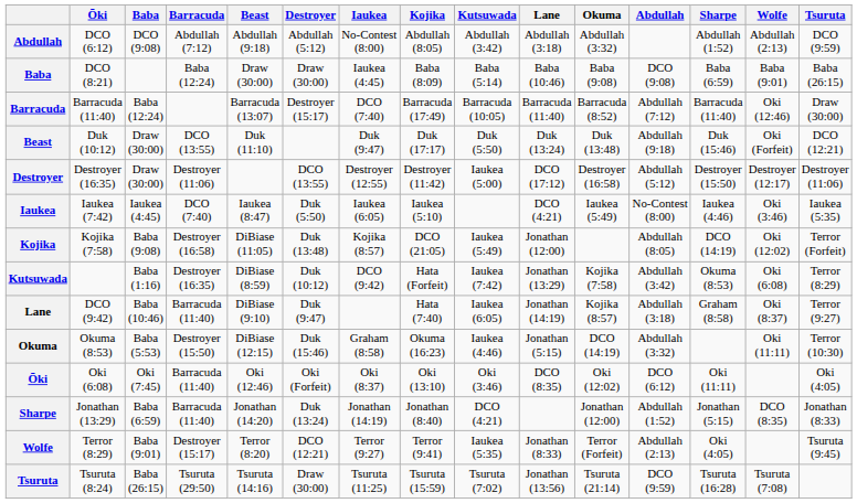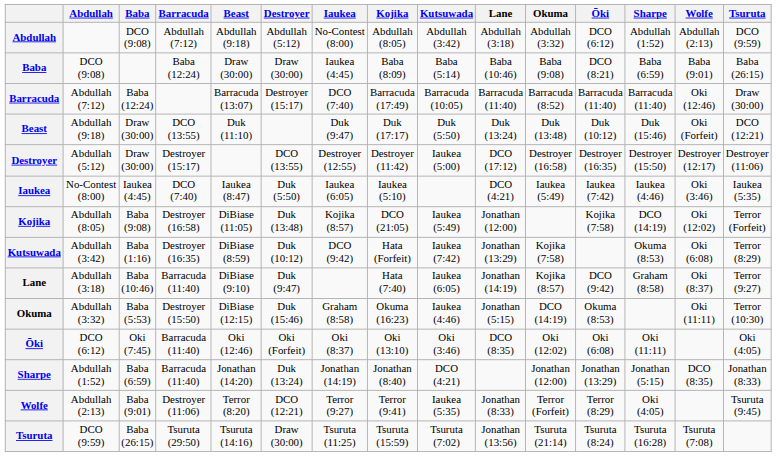columns swapped: Abdullah <-> Ōki
row 6 | Barracuda: Destroyer (11:06) -> Destroyer (15:17)
row 14 | Barracuda: Destroyer (15:17) -> Destroyer (11:06)
